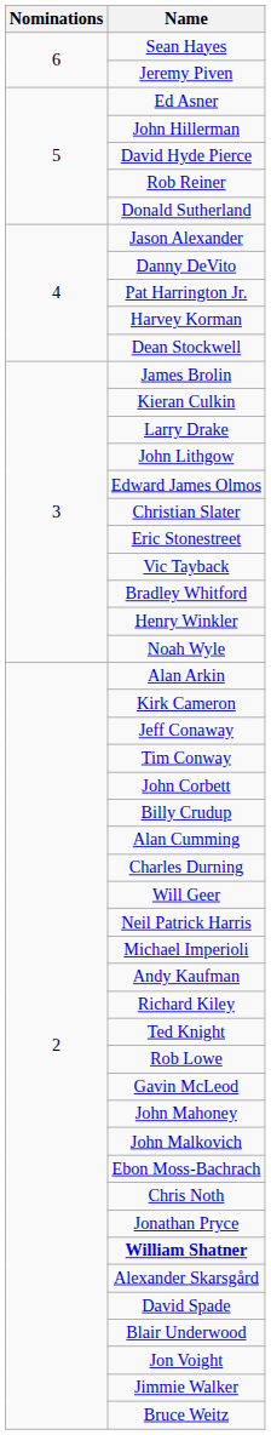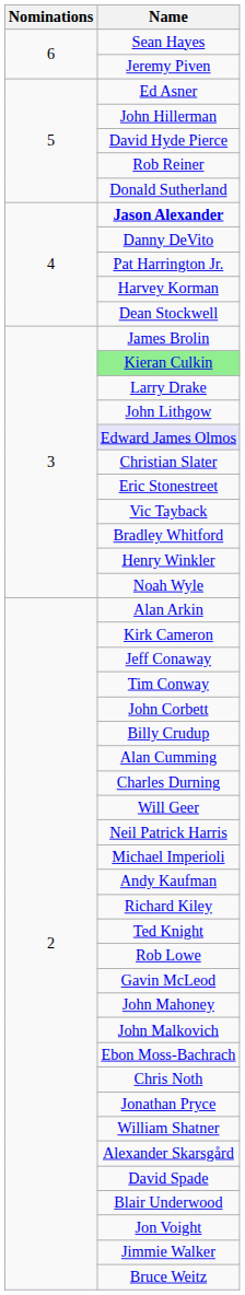Jason Alexander | Name: normal -> bold
Kieran Culkin | Name: no background -> lightgreen background
Edward James Olmos | Name: no background -> lavender background
William Shatner | Name: bold -> normal
